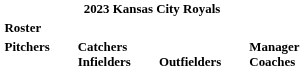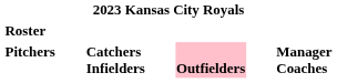Pitchers | column 3: no background -> pink background
